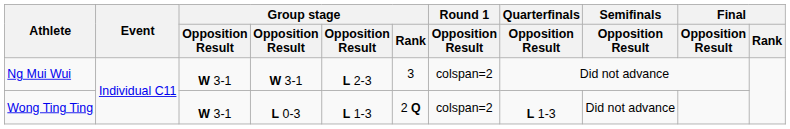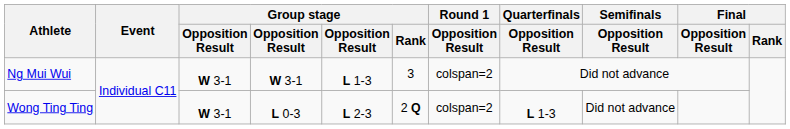Ng Mui Wui | column 5: L 2-3 -> L 1-3
Wong Ting Ting | column 5: L 1-3 -> L 2-3
